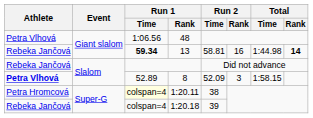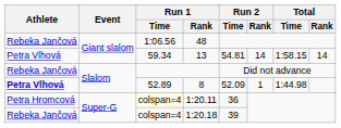48 | Athlete: Petra Vlhová -> Rebeka Jančová
13 | Athlete: Rebeka Jančová -> Petra Vlhová
13 | Run 1 / Time: bold -> normal
13 | Run 2 / Time: 58.81 -> 54.81
13 | Run 2 / Rank: 16 -> 14
13 | Total / Time: 1:44.98 -> 1:58.15
13 | Total / Rank: bold -> normal
8 | Run 2 / Rank: 3 -> 1
8 | Total / Time: 1:58.15 -> 1:44.98
1:20.11 | Run 2 / Time: 38 -> 36
